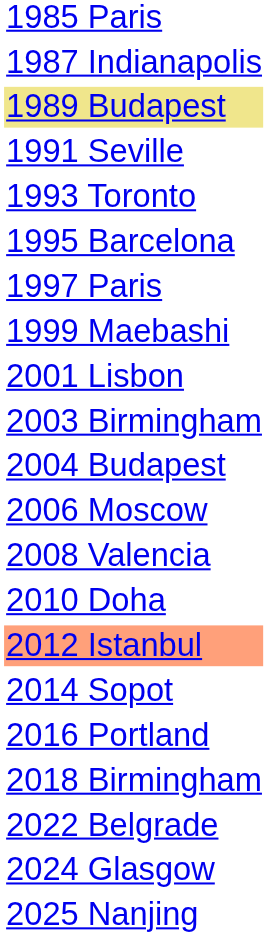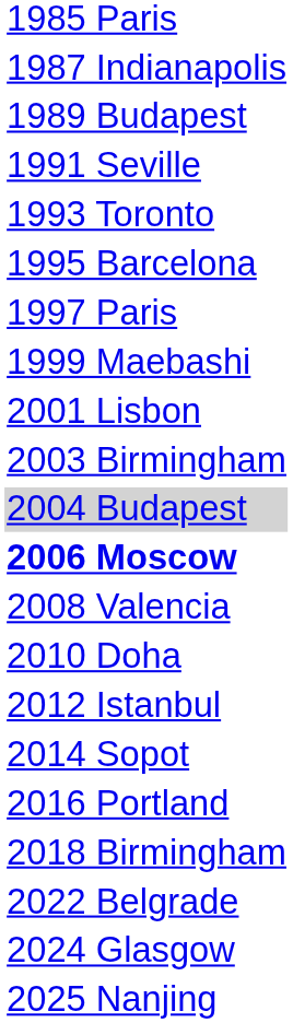1989 Budapest | column 1: khaki background -> no background
2004 Budapest | column 1: no background -> lightgrey background
2006 Moscow | column 1: normal -> bold
2012 Istanbul | column 1: lightsalmon background -> no background
